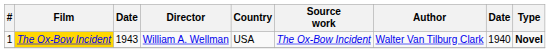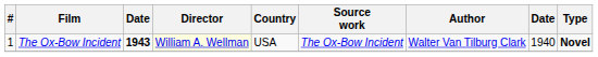row 2 | Film: gold background -> no background
row 2 | column 3: normal -> bold
row 2 | Director: no background -> lightyellow background
